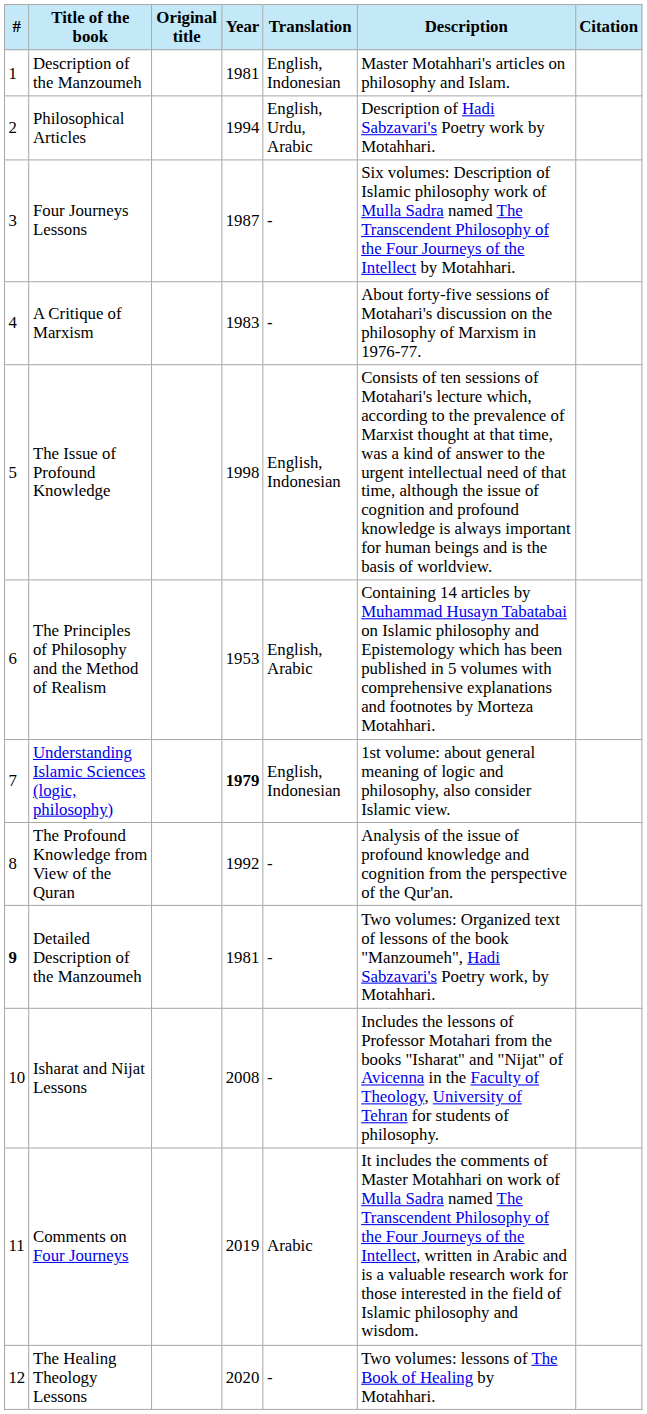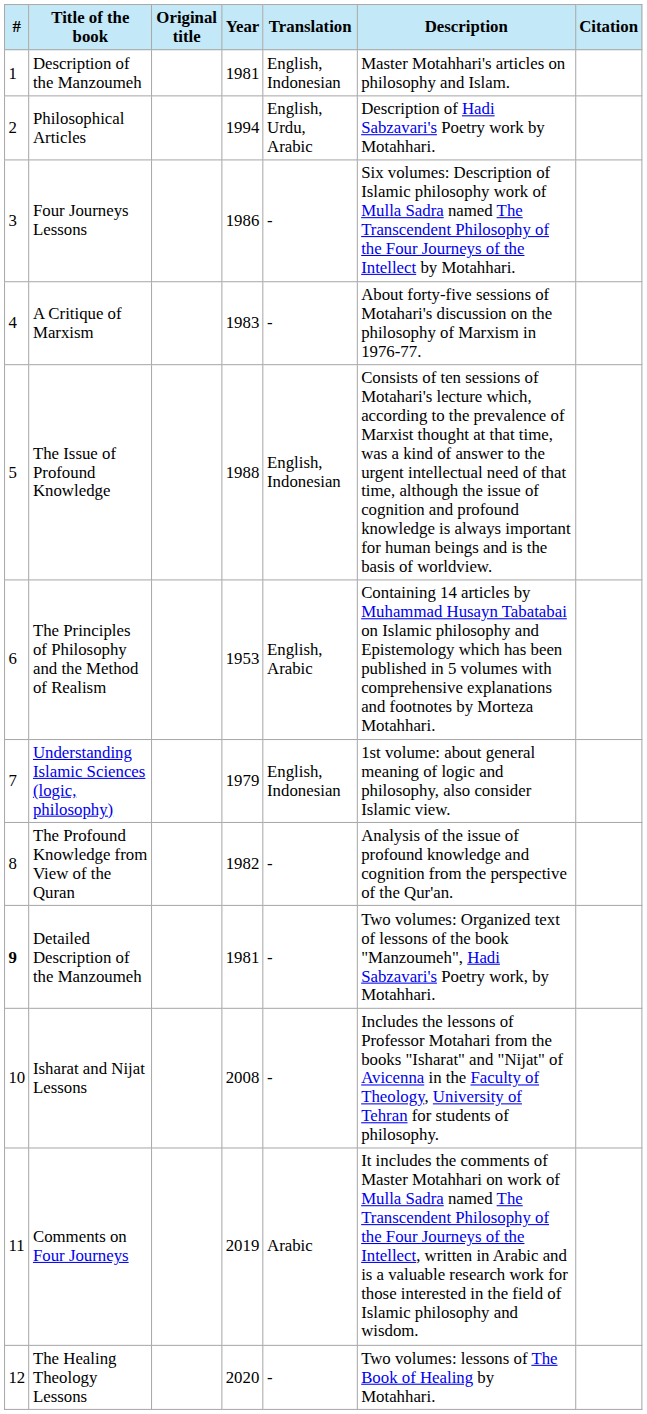Four Journeys Lessons | Year: 1987 -> 1986
The Issue of Profound Knowledge | Year: 1998 -> 1988
Understanding Islamic Sciences (logic, philosophy) | Year: bold -> normal
The Profound Knowledge from View of the Quran | Year: 1992 -> 1982
